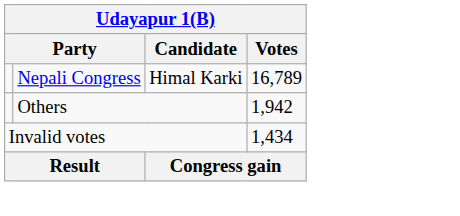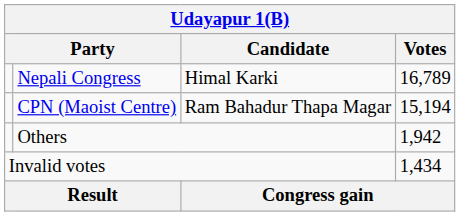+ row: CPN (Maoist Centre) | Ram Bahadur Thapa Magar | 15,194
